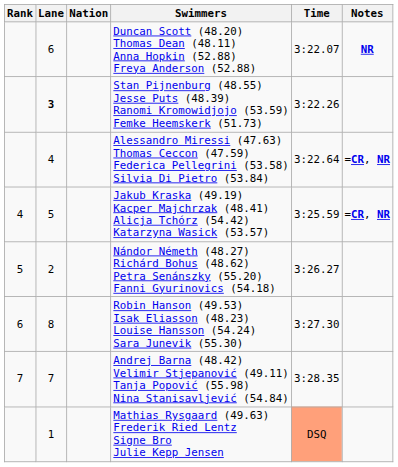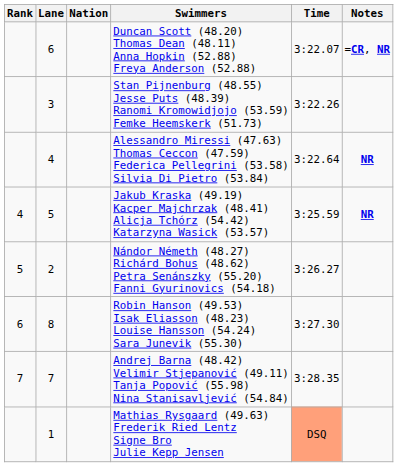row 2 | Notes: NR -> =CR, NR
row 3 | Lane: bold -> normal
row 4 | Notes: =CR, NR -> NR
row 5 | Notes: =CR, NR -> NR
